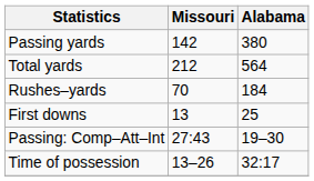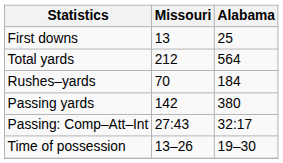rows swapped: First downs <-> Passing yards
Passing: Comp–Att–Int | Alabama: 19–30 -> 32:17
Time of possession | Alabama: 32:17 -> 19–30
